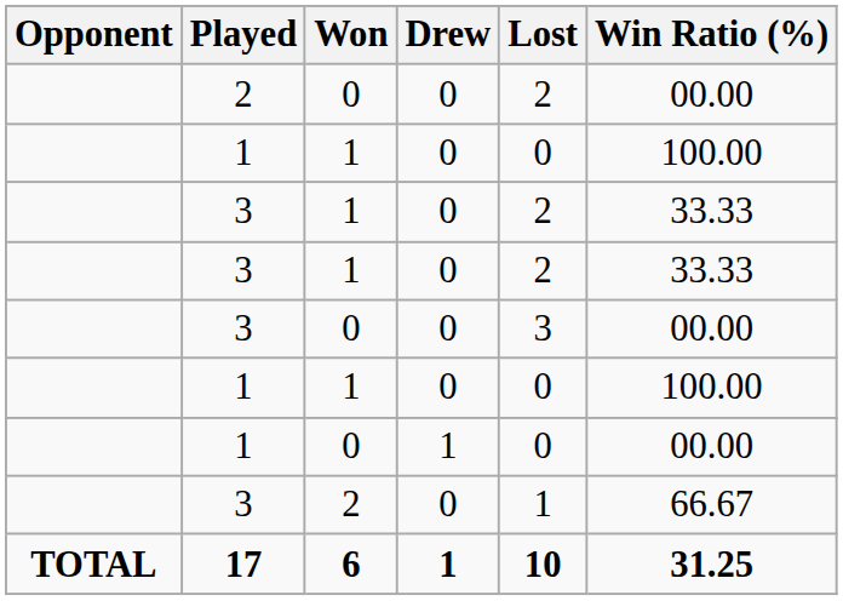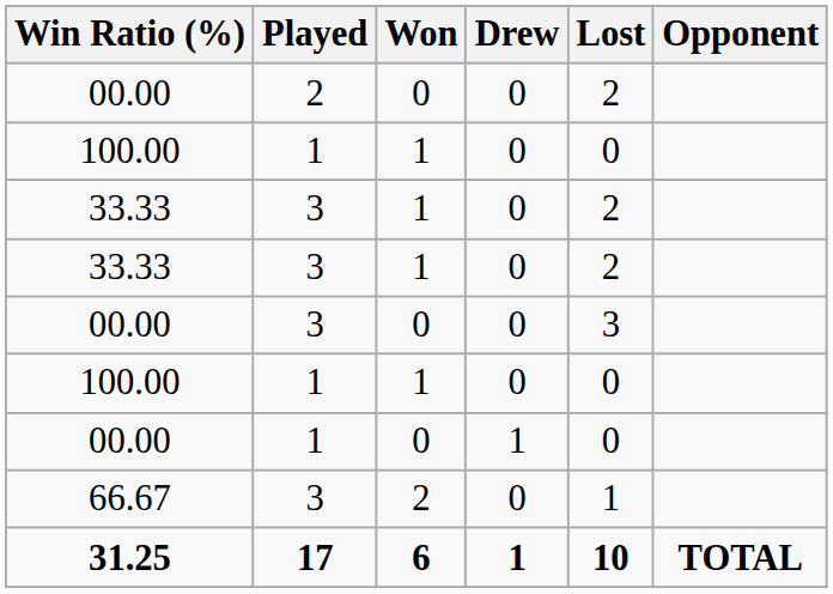columns swapped: Opponent <-> Win Ratio (%)
